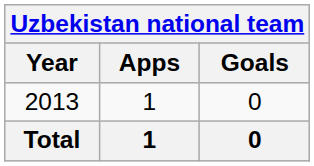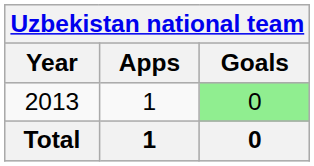2013 | Goals: no background -> lightgreen background
